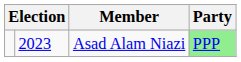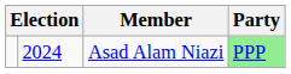Asad Alam Niazi | column 2: 2023 -> 2024
